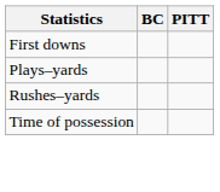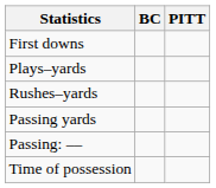+ row: Passing yards
+ row: Passing: ––
